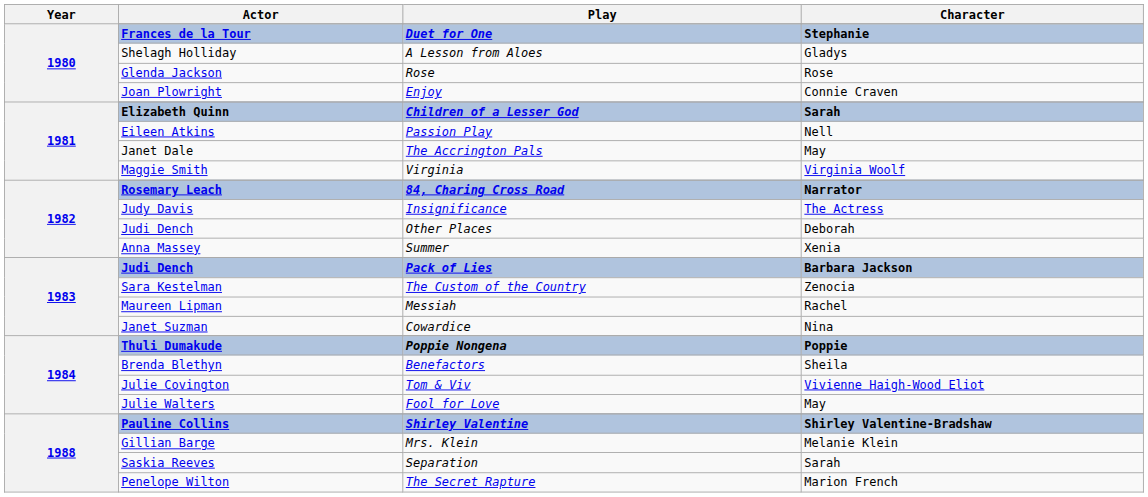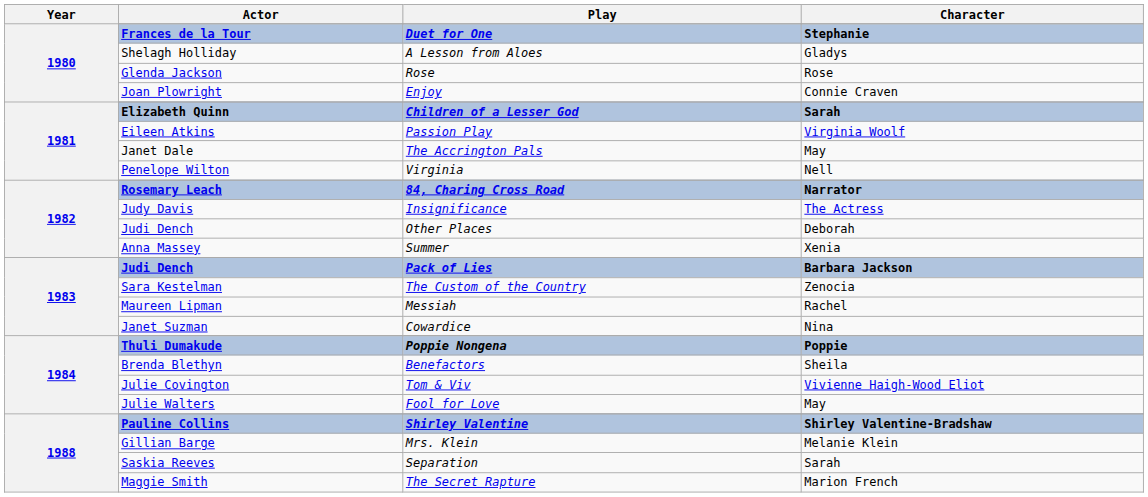Passion Play | Character: Nell -> Virginia Woolf
Virginia | Actor: Maggie Smith -> Penelope Wilton
Virginia | Character: Virginia Woolf -> Nell
The Secret Rapture | Actor: Penelope Wilton -> Maggie Smith
